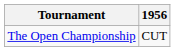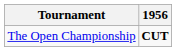The Open Championship | 1956: normal -> bold
